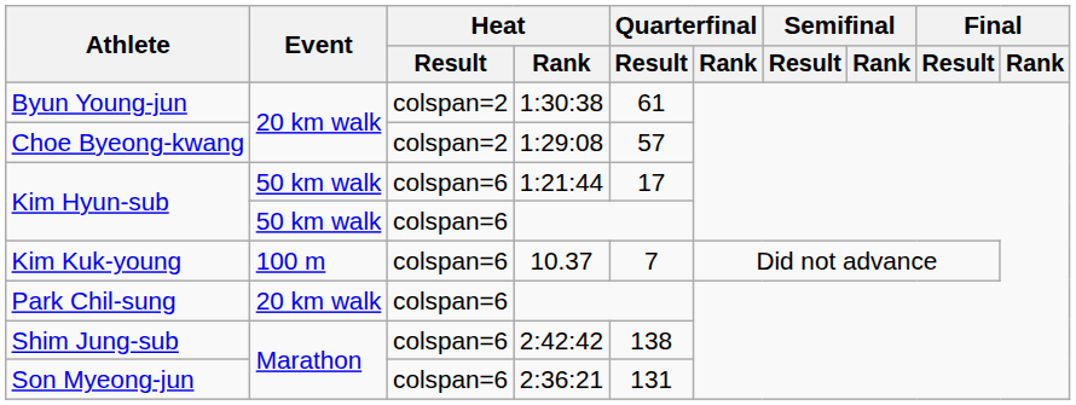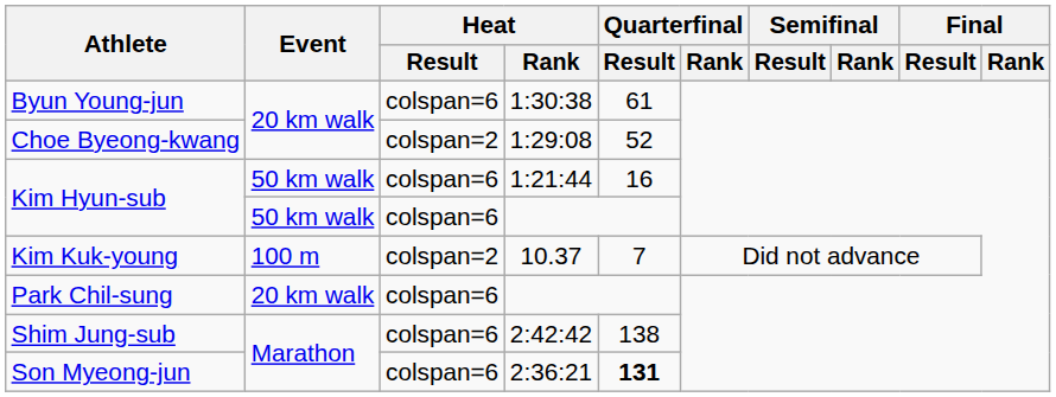Byun Young-jun | Heat / Result: colspan=2 -> colspan=6
Choe Byeong-kwang | Quarterfinal / Result: 57 -> 52
Kim Hyun-sub / 1:21:44 | Quarterfinal / Result: 17 -> 16
Kim Kuk-young | Heat / Result: colspan=6 -> colspan=2
Son Myeong-jun | Quarterfinal / Result: normal -> bold
